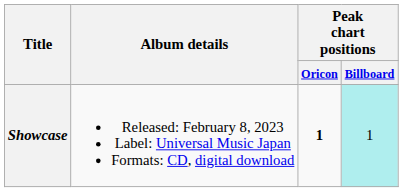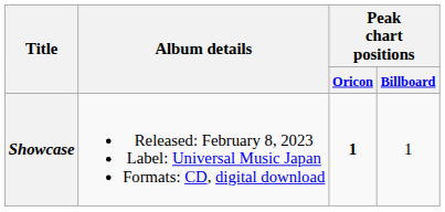Showcase | Peak chart positions / Billboard: paleturquoise background -> no background
